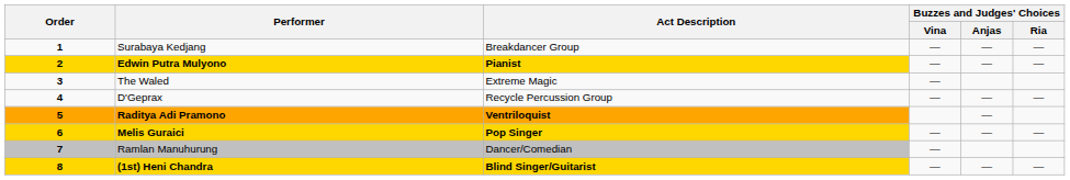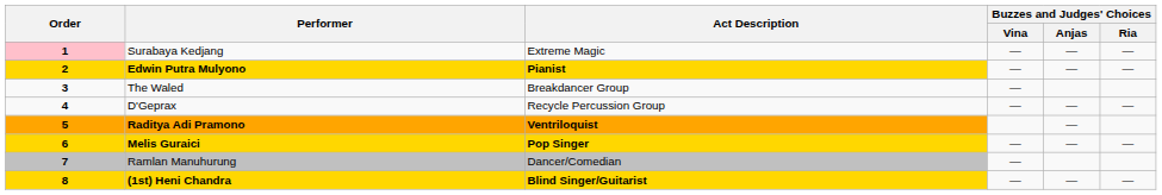Surabaya Kedjang | Order: no background -> pink background
Surabaya Kedjang | Act Description: Breakdancer Group -> Extreme Magic
The Waled | Act Description: Extreme Magic -> Breakdancer Group
